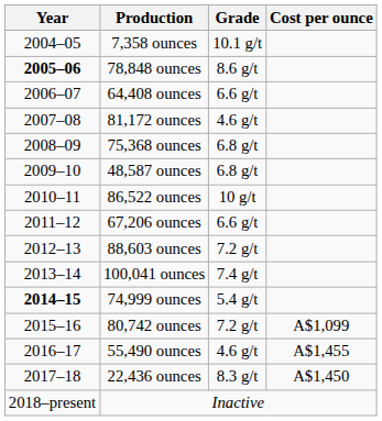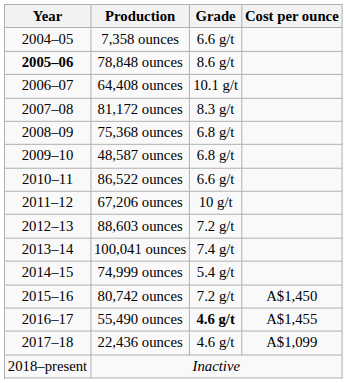7,358 ounces | Grade: 10.1 g/t -> 6.6 g/t
64,408 ounces | Grade: 6.6 g/t -> 10.1 g/t
81,172 ounces | Grade: 4.6 g/t -> 8.3 g/t
86,522 ounces | Grade: 10 g/t -> 6.6 g/t
67,206 ounces | Grade: 6.6 g/t -> 10 g/t
74,999 ounces | Year: bold -> normal
80,742 ounces | Cost per ounce: A$1,099 -> A$1,450
55,490 ounces | Grade: normal -> bold
22,436 ounces | Grade: 8.3 g/t -> 4.6 g/t
22,436 ounces | Cost per ounce: A$1,450 -> A$1,099
